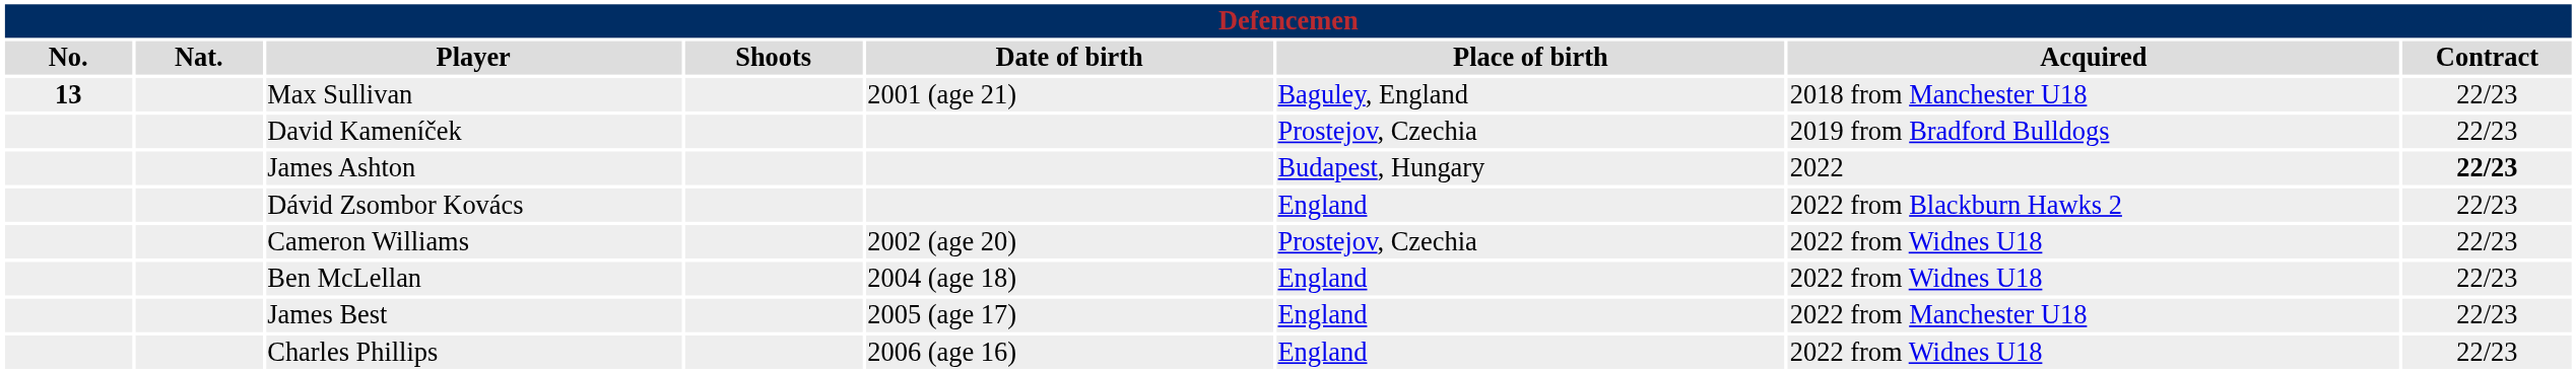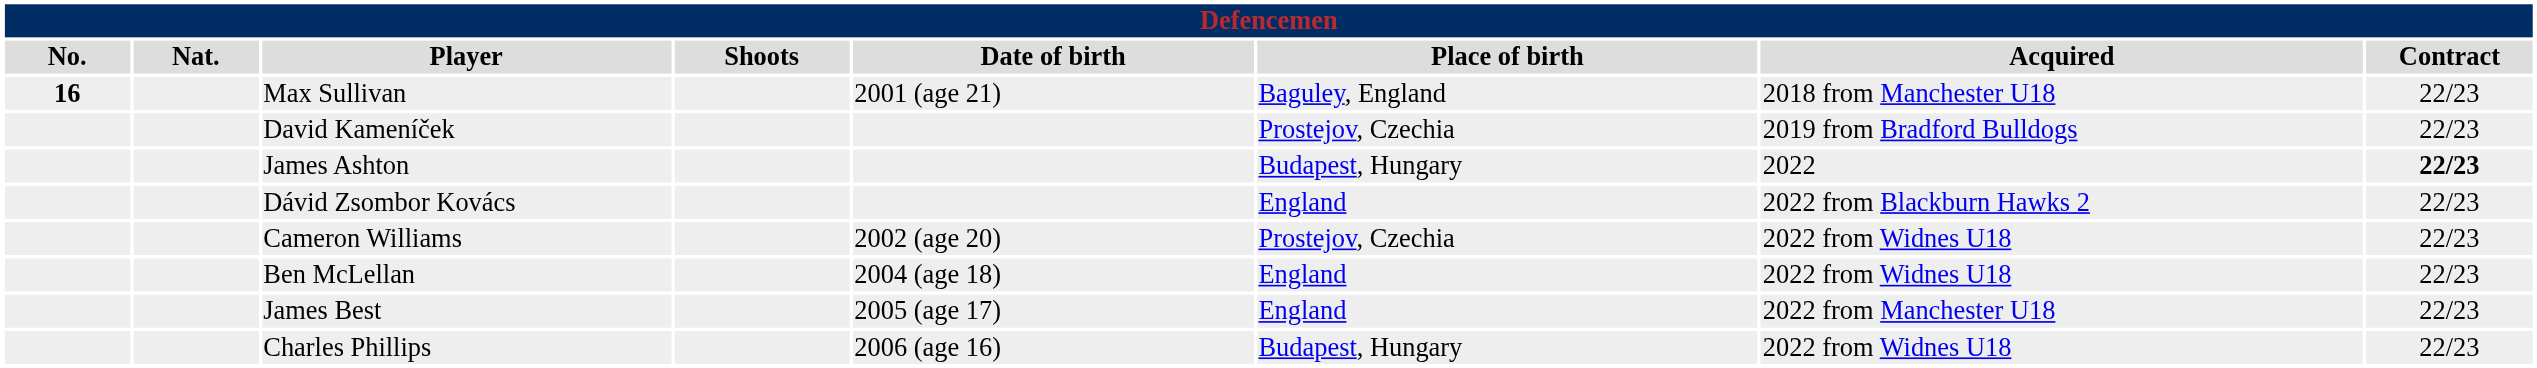Max Sullivan | No.: 13 -> 16
Charles Phillips | Place of birth: England -> Budapest, Hungary
